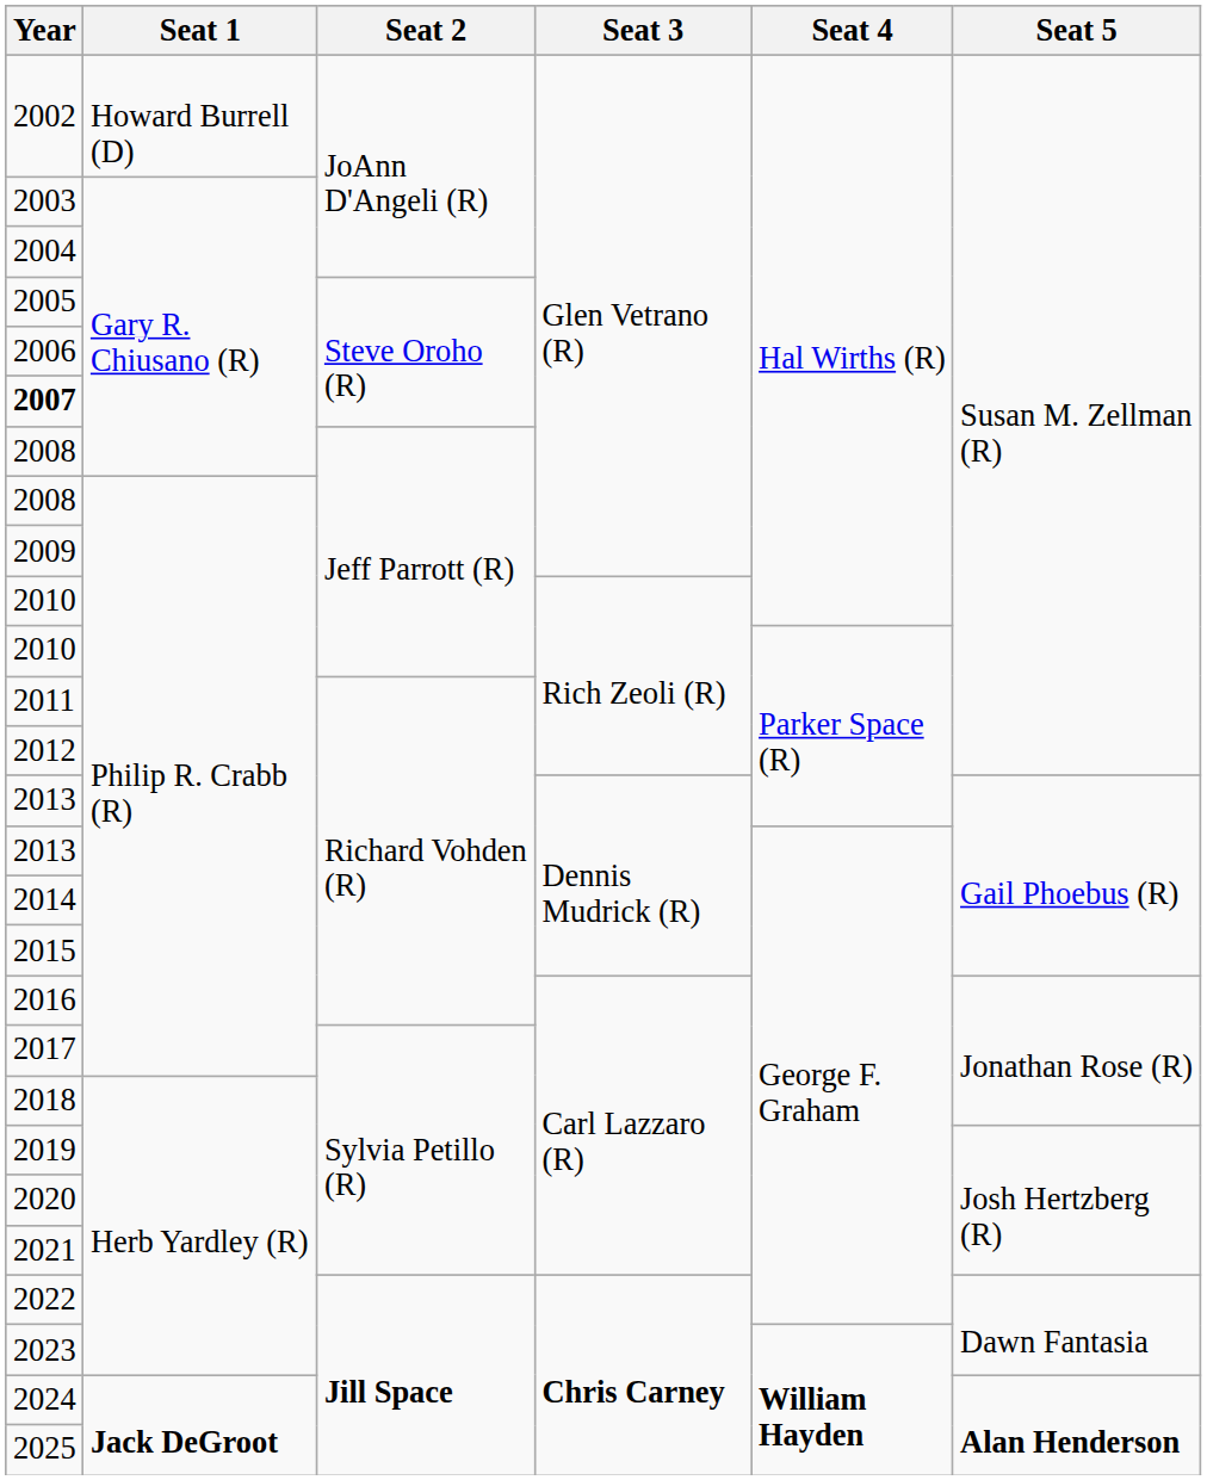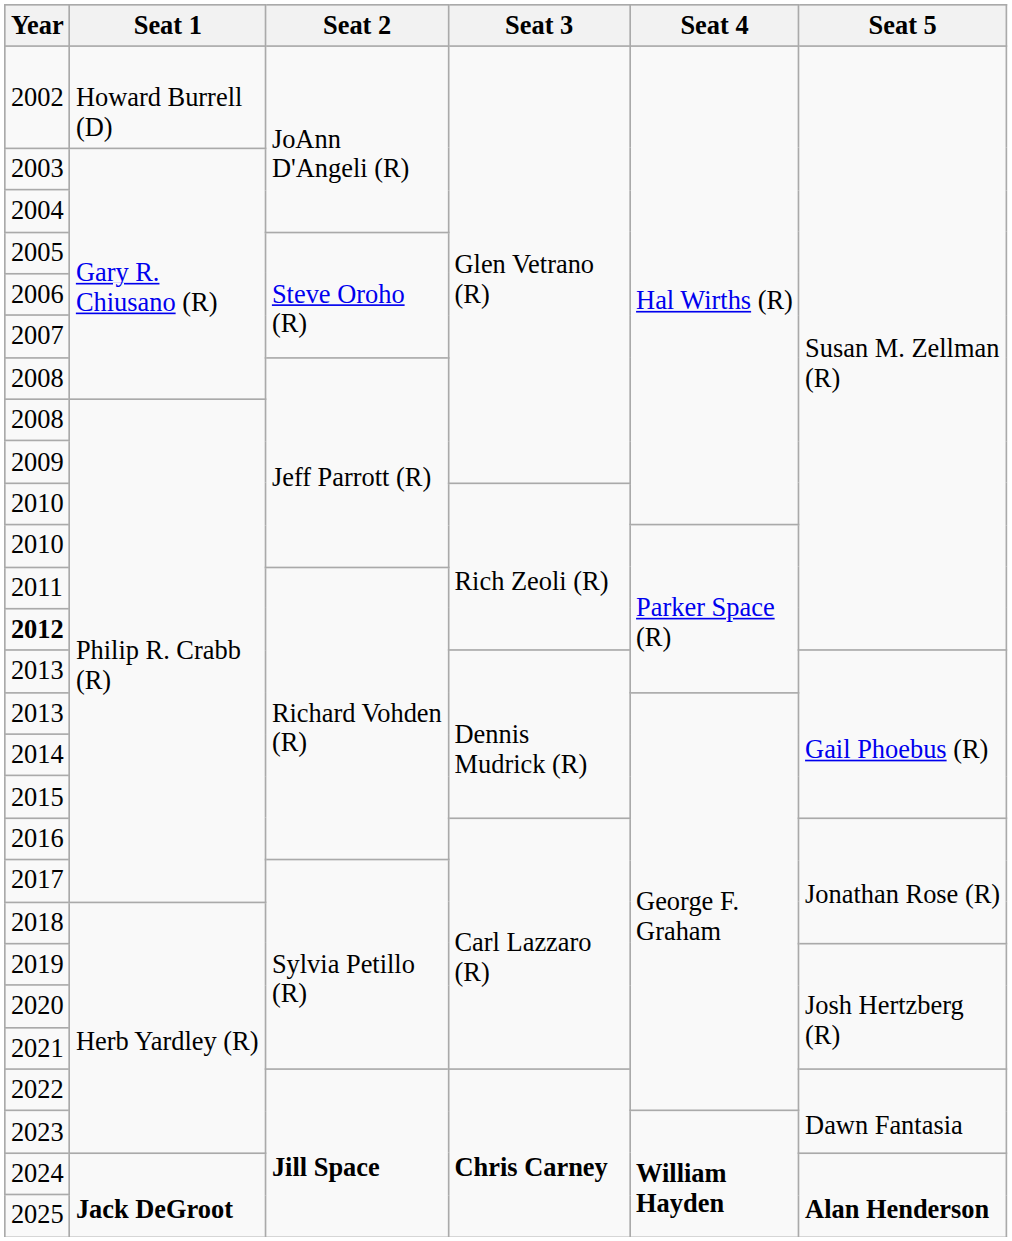2007 | Year: bold -> normal
2012 | Year: normal -> bold
